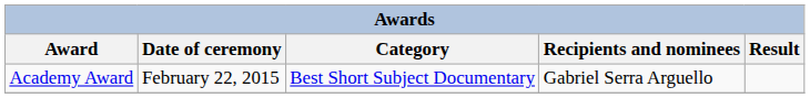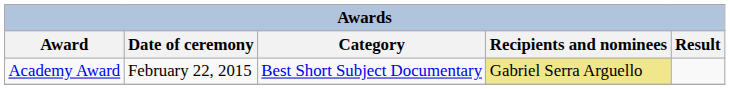Academy Award | Recipients and nominees: no background -> khaki background
